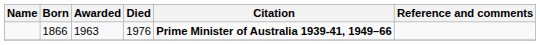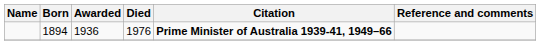row 2 | Born: 1866 -> 1894
row 2 | Awarded: 1963 -> 1936
